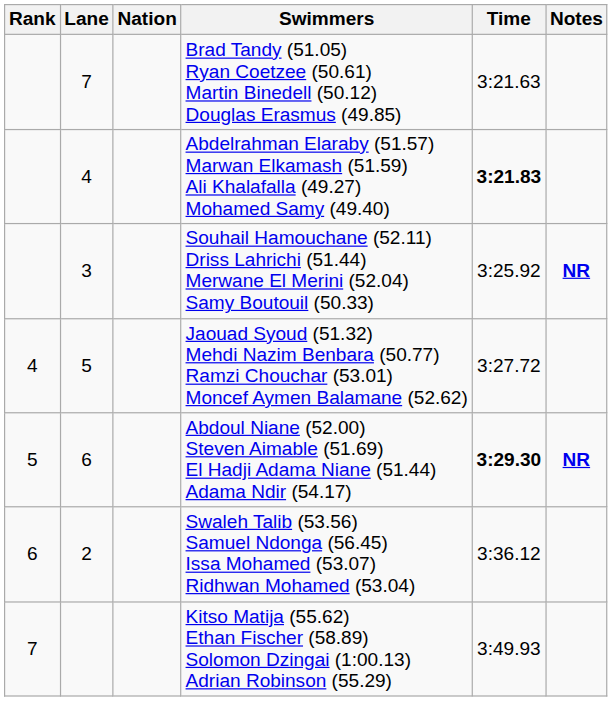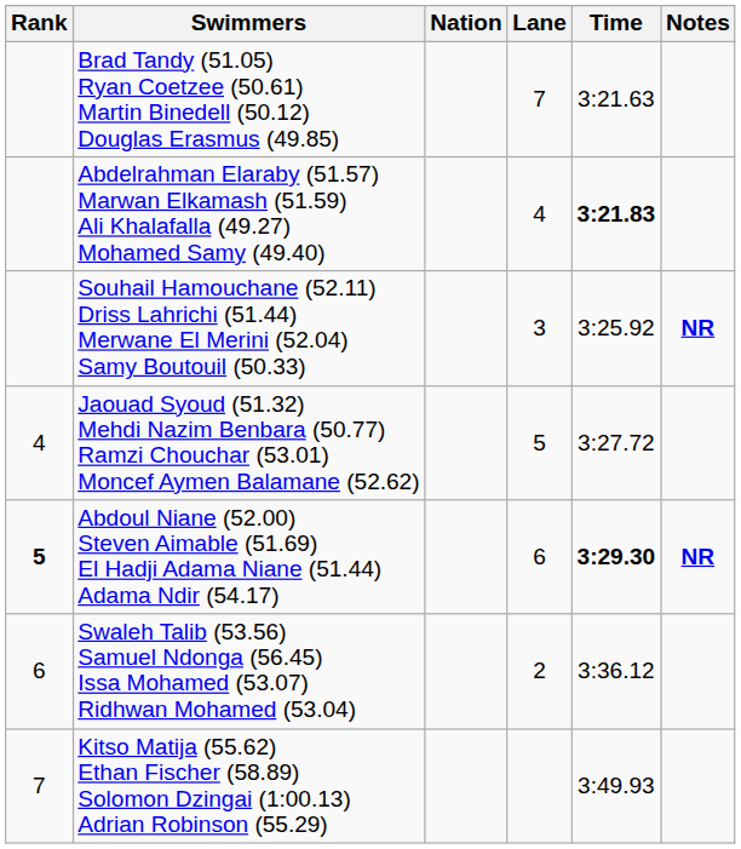columns swapped: Lane <-> Swimmers
row 6 | Rank: normal -> bold
